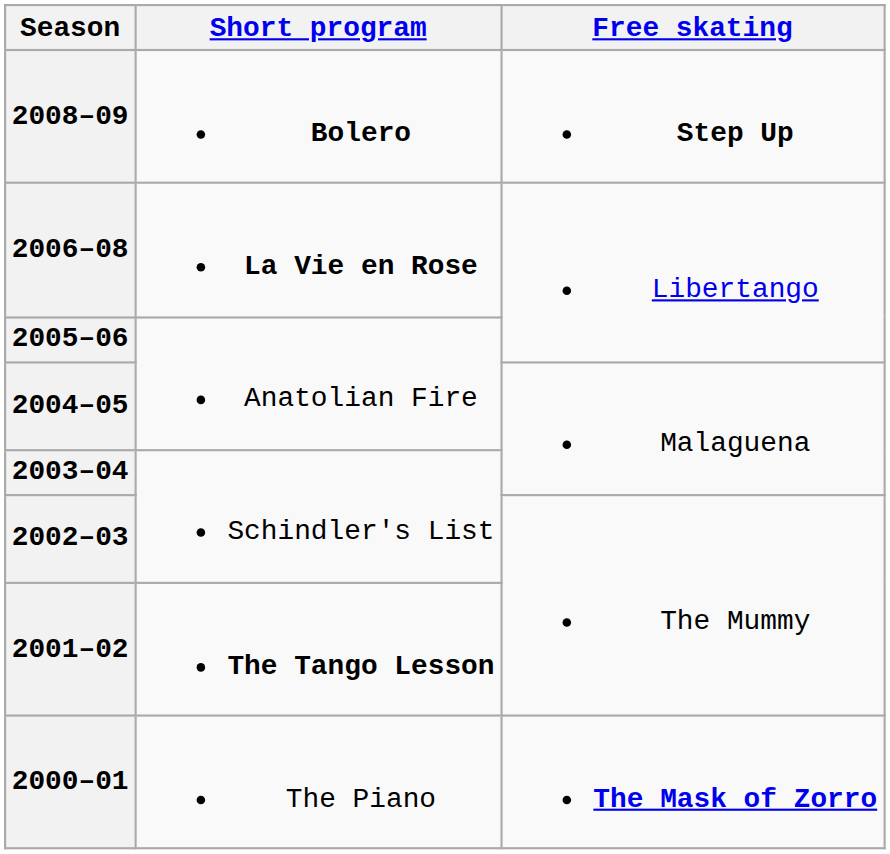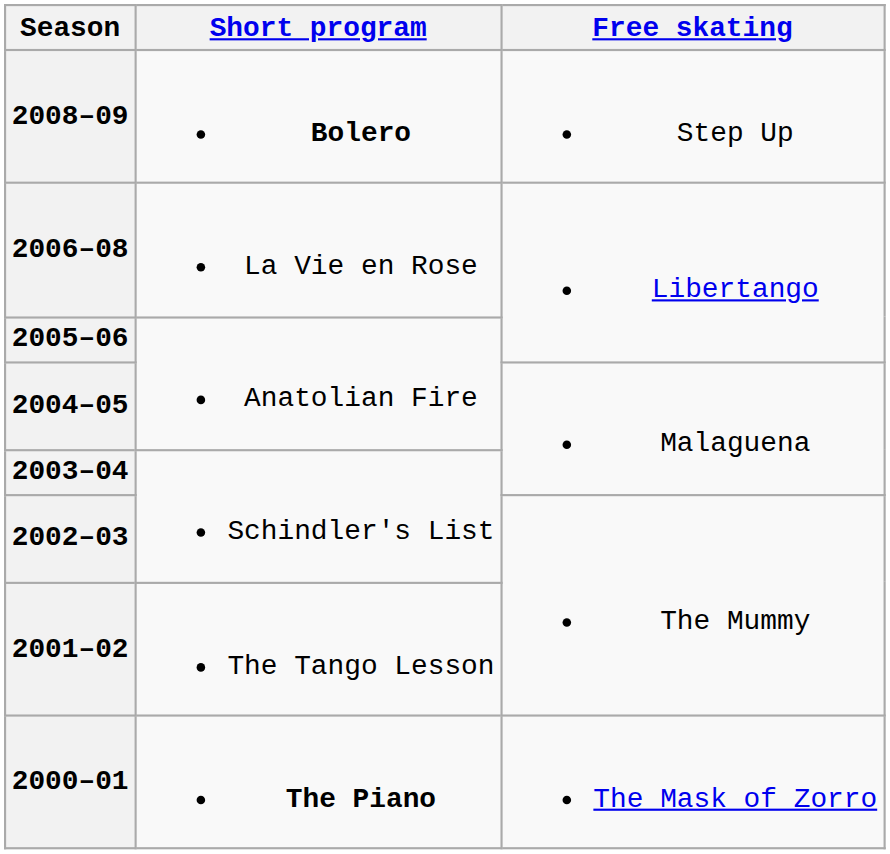2008–09 | Free skating: bold -> normal
2006–08 | Short program: bold -> normal
2001–02 | Short program: bold -> normal
2000–01 | Short program: normal -> bold
2000–01 | Free skating: bold -> normal
